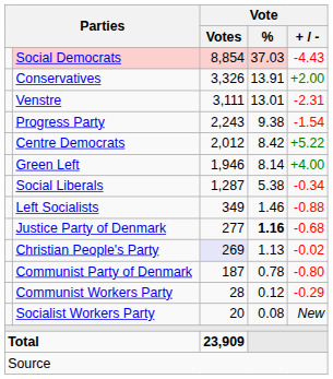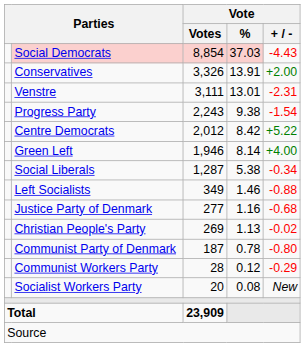Justice Party of Denmark | Vote / %: bold -> normal
Christian People's Party | Vote / Votes: lavender background -> no background
